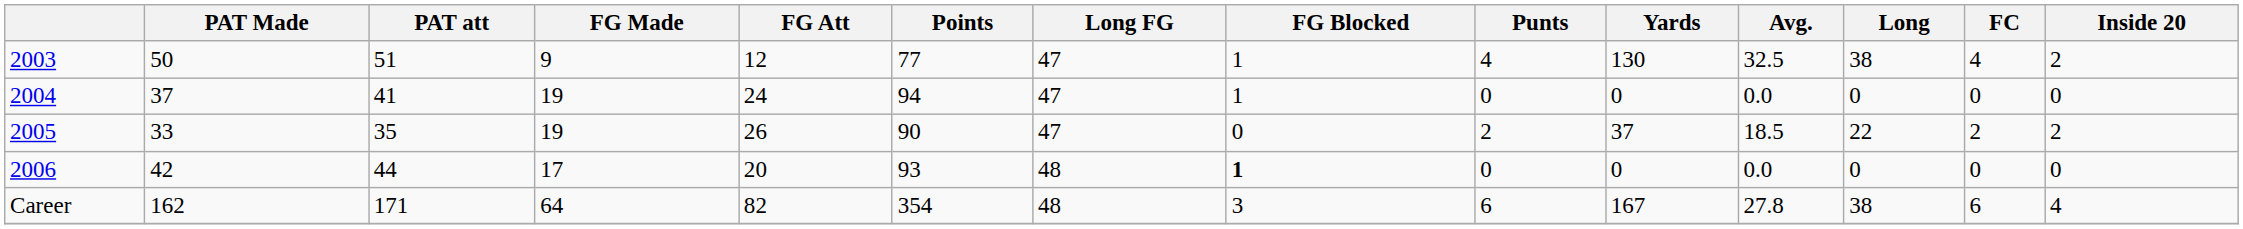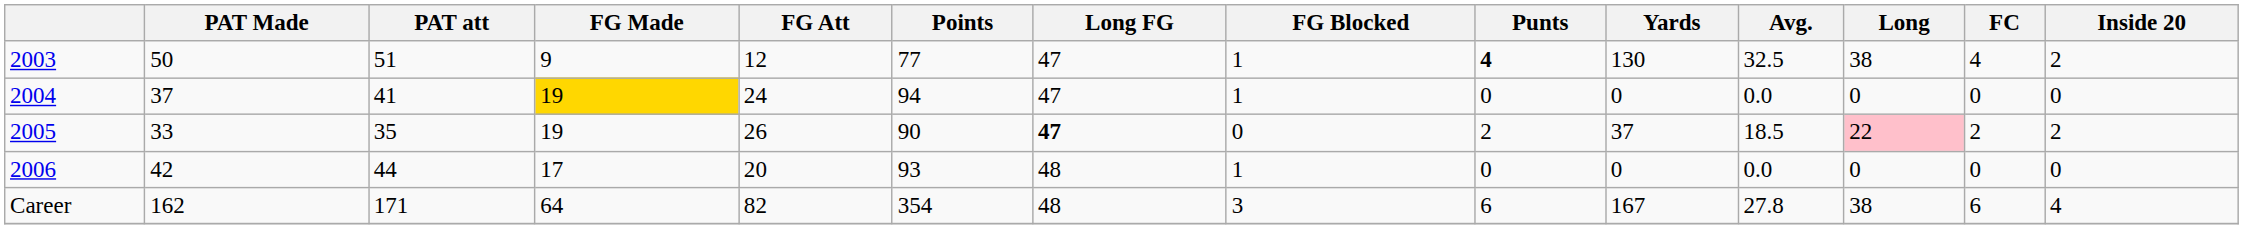2003 | Punts: normal -> bold
2004 | FG Made: no background -> gold background
2005 | Long FG: normal -> bold
2005 | Long: no background -> pink background
2006 | FG Blocked: bold -> normal
